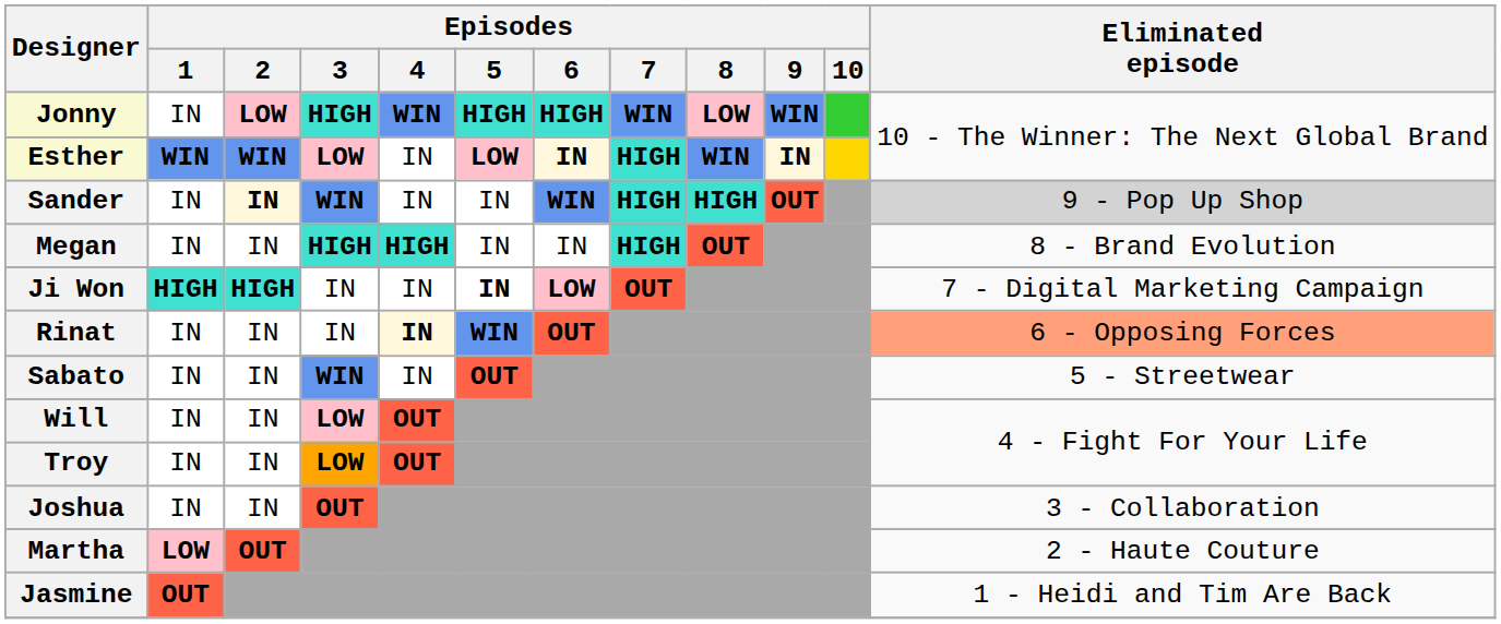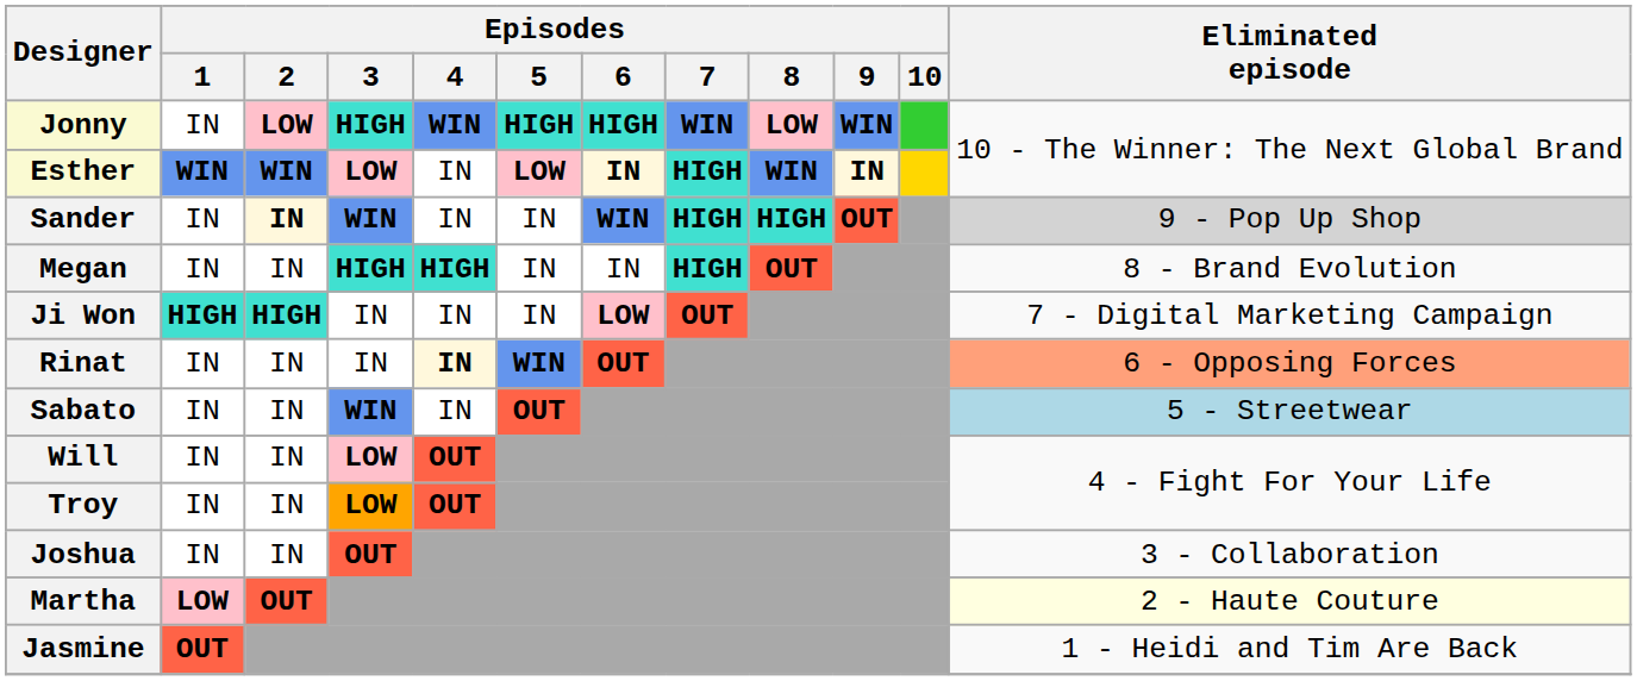Ji Won | Episodes / 5: bold -> normal
Sabato | Eliminated episode: no background -> lightblue background
Martha | Eliminated episode: no background -> lightyellow background
